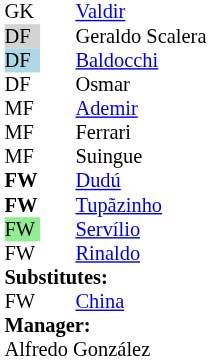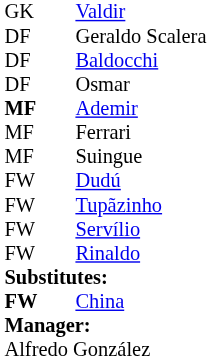Geraldo Scalera | column 1: lightgrey background -> no background
Baldocchi | column 1: lightblue background -> no background
Ademir | column 1: normal -> bold
Dudú | column 1: bold -> normal
Tupãzinho | column 1: bold -> normal
Servílio | column 1: lightgreen background -> no background
China | column 1: normal -> bold
